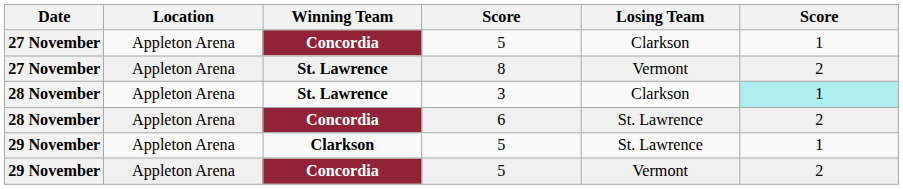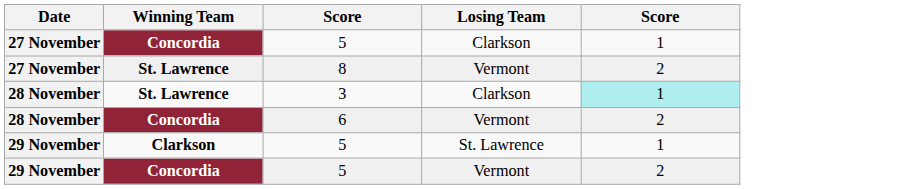- column: Location | Appleton Arena | Appleton Arena | Appleton Arena | Appleton Arena | Appleton Arena | Appleton Arena
6 | Losing Team: St. Lawrence -> Vermont
